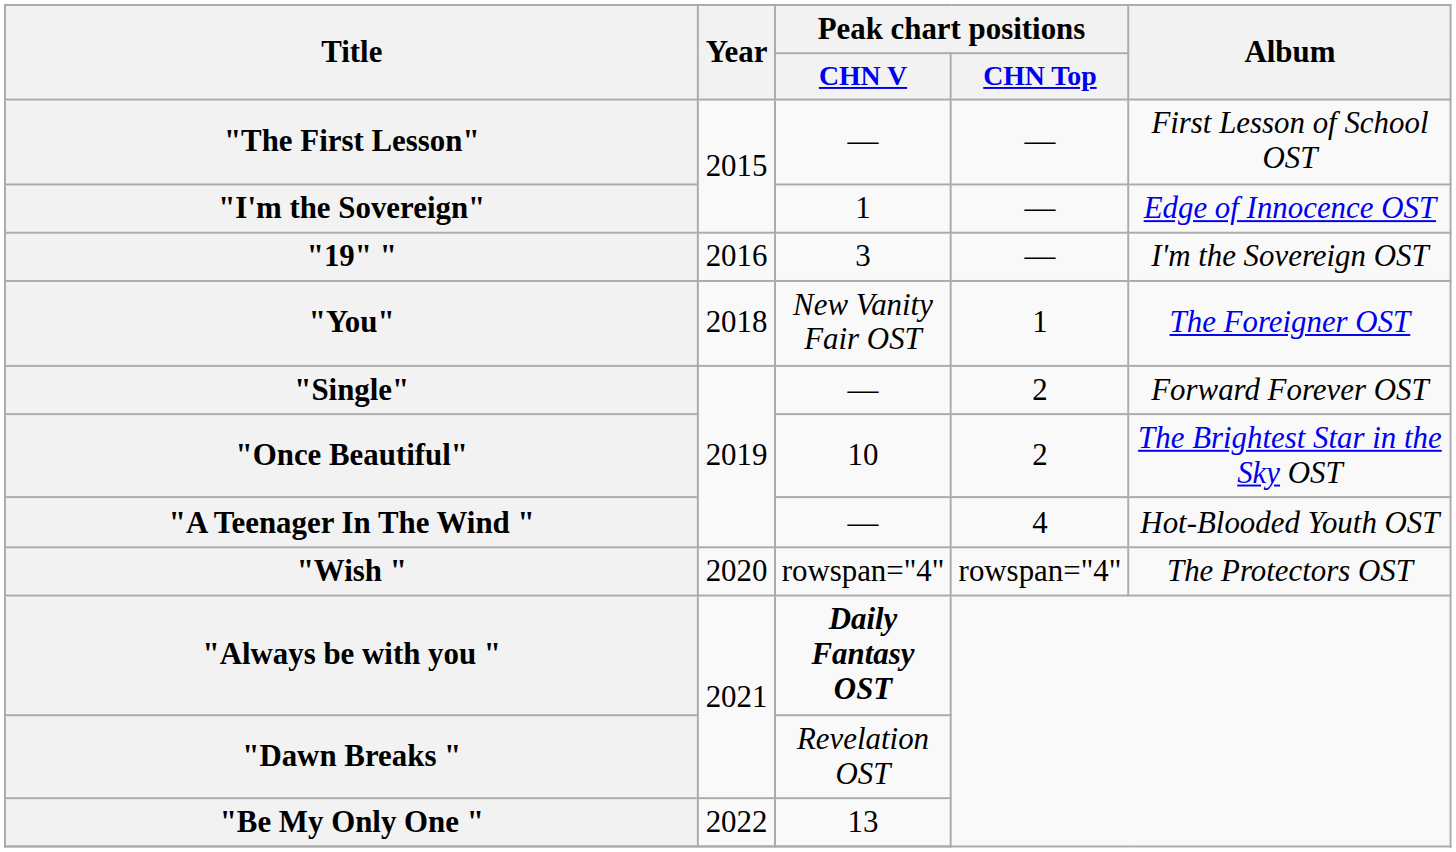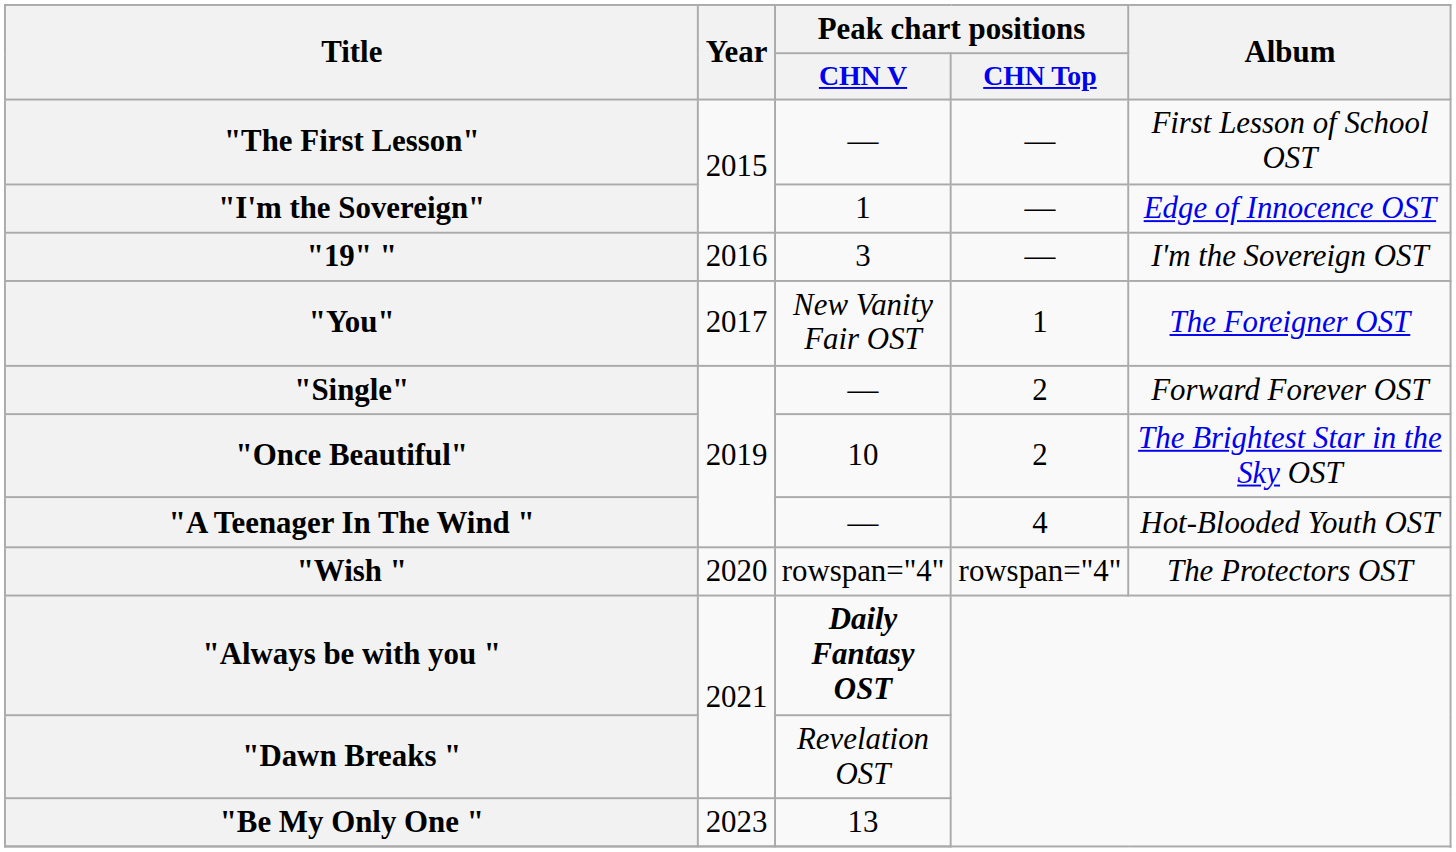"You" | Year: 2018 -> 2017
"Be My Only One " | Year: 2022 -> 2023
